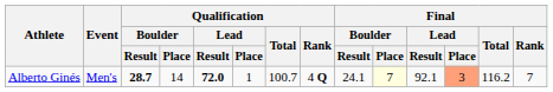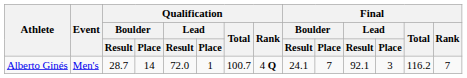Alberto Ginés | Qualification / Boulder / Result: bold -> normal
Alberto Ginés | Qualification / Lead / Result: bold -> normal
Alberto Ginés | Final / Boulder / Place: lightyellow background -> no background
Alberto Ginés | Final / Lead / Place: lightsalmon background -> no background
